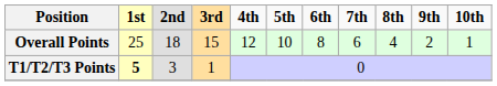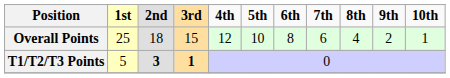T1/T2/T3 Points | 1st: bold -> normal
T1/T2/T3 Points | 2nd: normal -> bold
T1/T2/T3 Points | 3rd: normal -> bold
